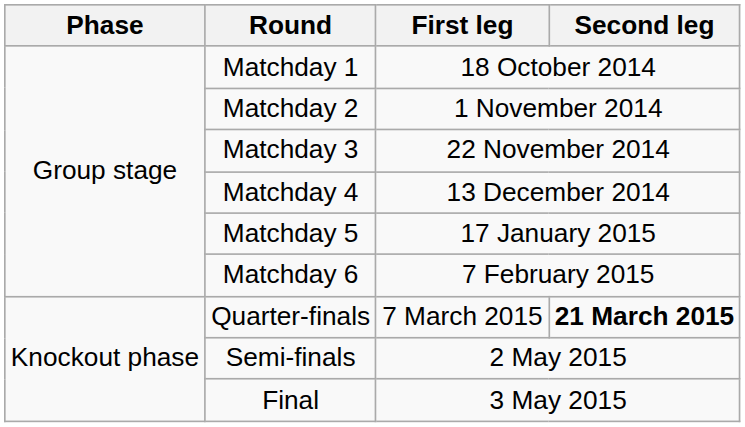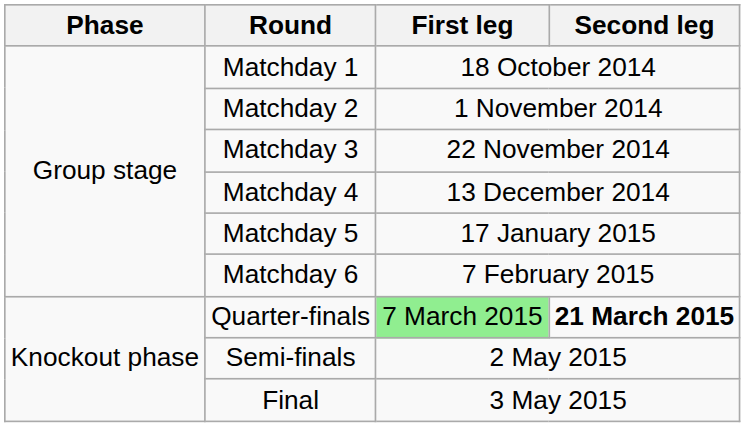Quarter-finals | First leg: no background -> lightgreen background
